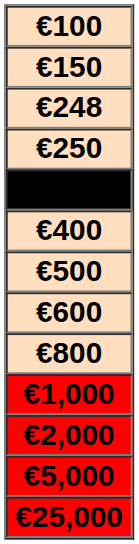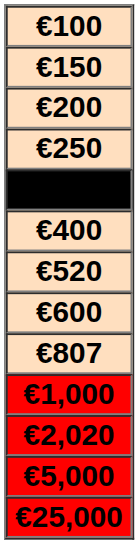row 3 | column 1: €248 -> €200
row 7 | column 1: €500 -> €520
row 9 | column 1: €800 -> €807
row 11 | column 1: €2,000 -> €2,020
